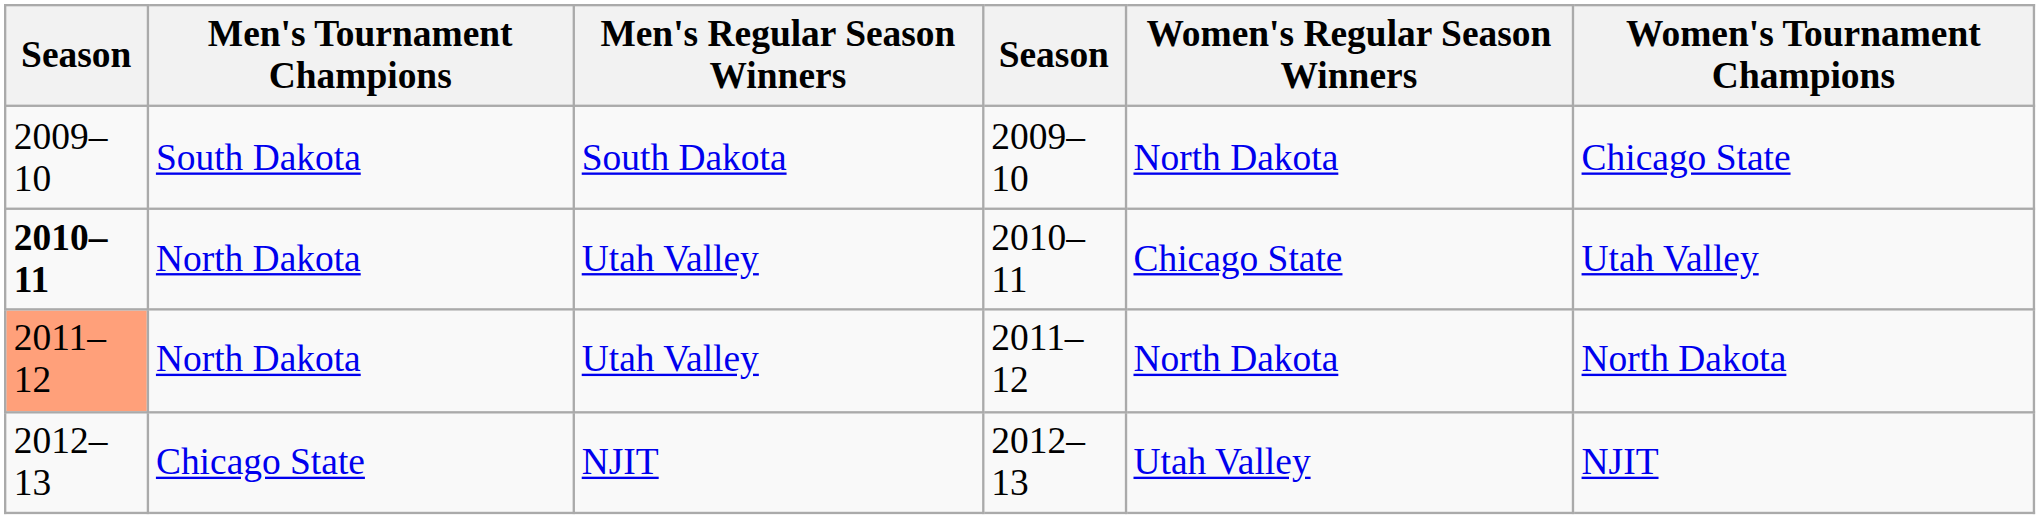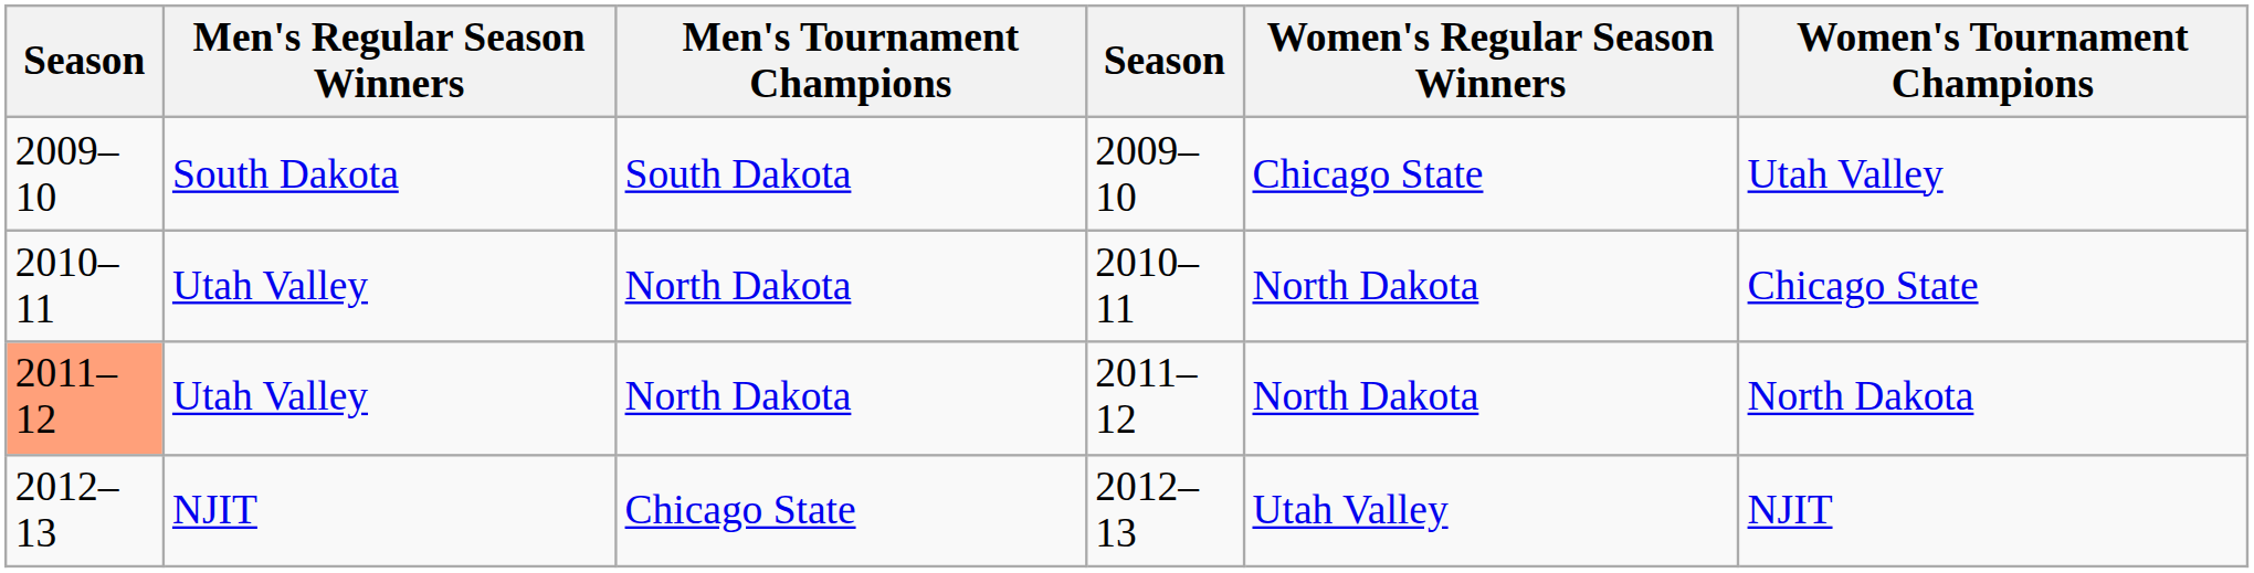columns swapped: Men's Regular Season Winners <-> Men's Tournament Champions
row 2 | Women's Regular Season Winners: North Dakota -> Chicago State
row 2 | Women's Tournament Champions: Chicago State -> Utah Valley
row 3 | column 1: bold -> normal
row 3 | Women's Regular Season Winners: Chicago State -> North Dakota
row 3 | Women's Tournament Champions: Utah Valley -> Chicago State
